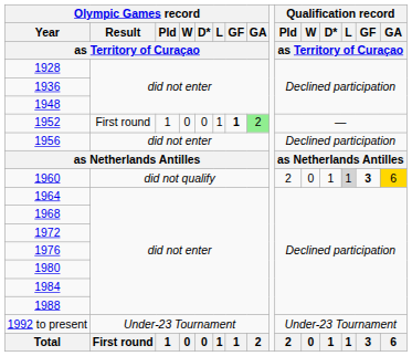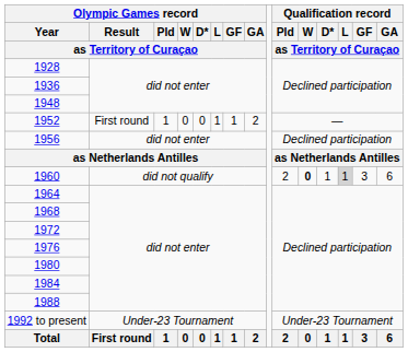1952 | Olympic Games record / GF / as Territory of Curaçao: bold -> normal
1952 | Olympic Games record / GA / as Territory of Curaçao: lightgreen background -> no background
1960 | Qualification record / W / as Territory of Curaçao: normal -> bold
1960 | Qualification record / GF / as Territory of Curaçao: bold -> normal
1960 | Qualification record / GA / as Territory of Curaçao: gold background -> no background
